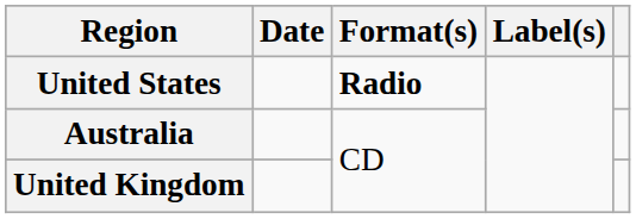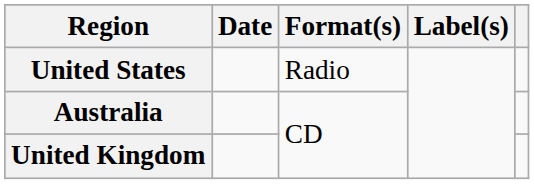United States | Format(s): bold -> normal
